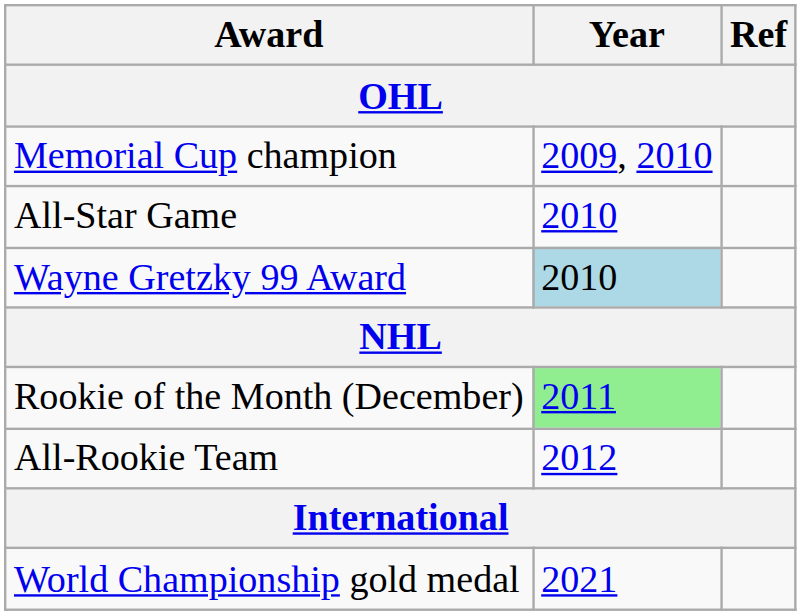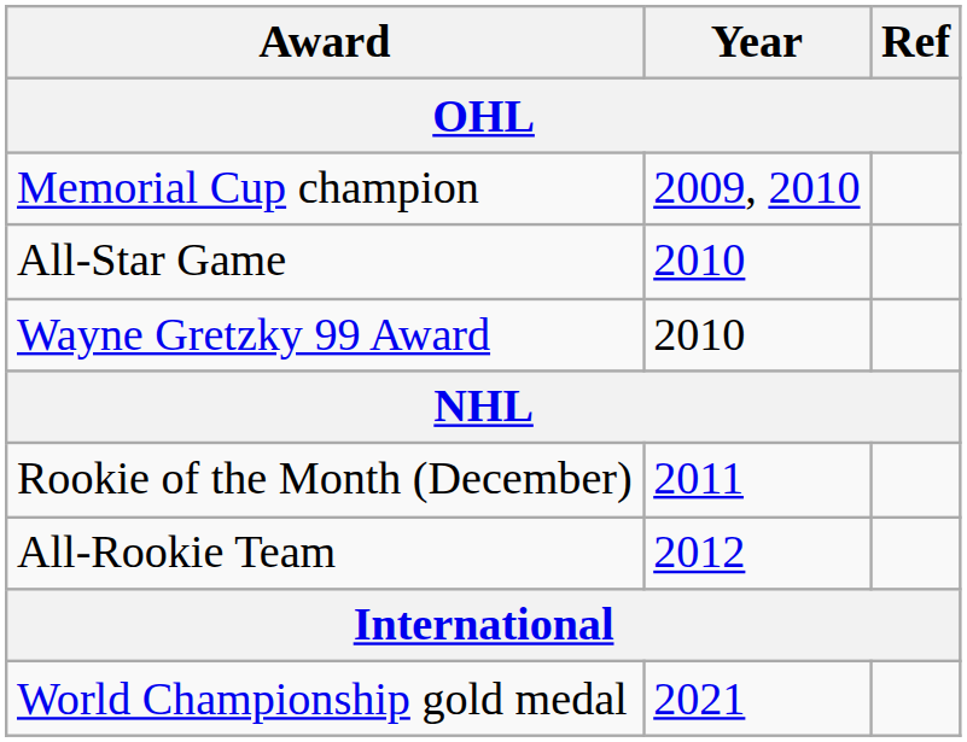Wayne Gretzky 99 Award | Year: lightblue background -> no background
Rookie of the Month (December) | Year: lightgreen background -> no background
